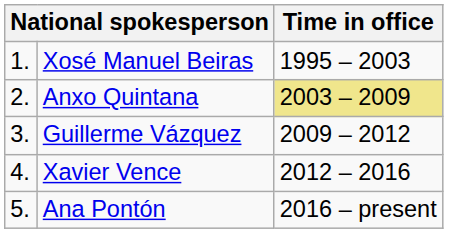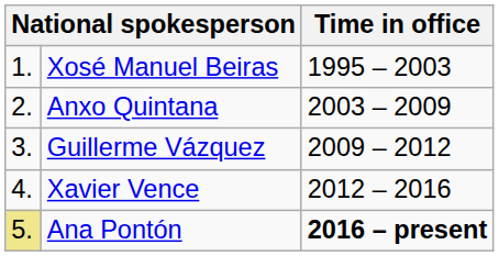Anxo Quintana | Time in office: khaki background -> no background
Ana Pontón | column 1: no background -> khaki background
Ana Pontón | Time in office: normal -> bold
